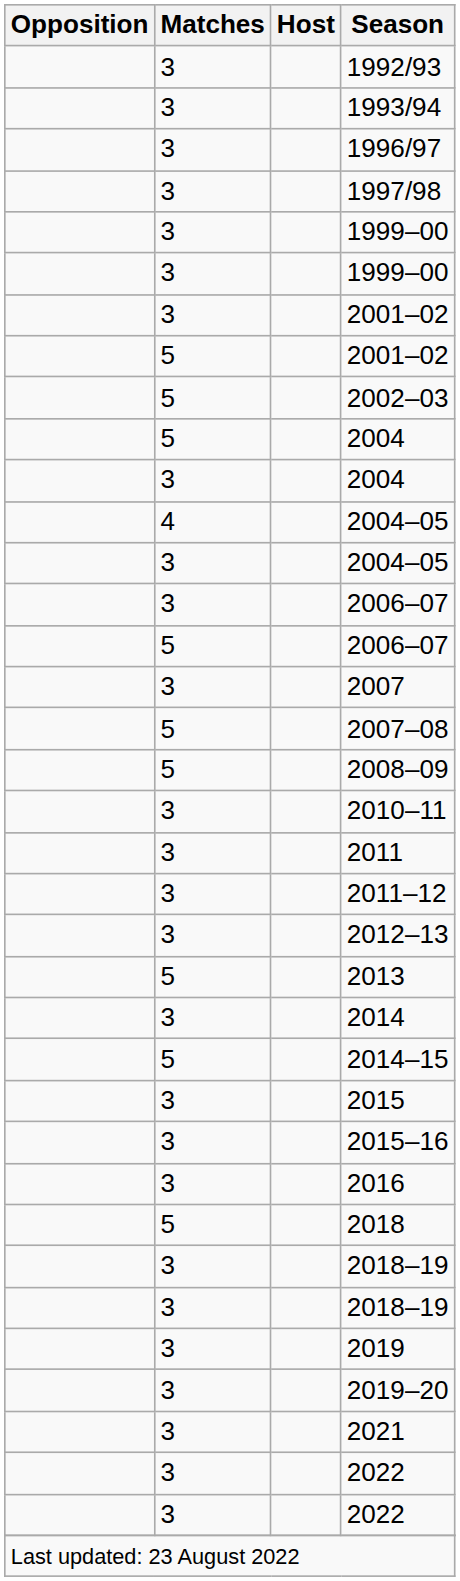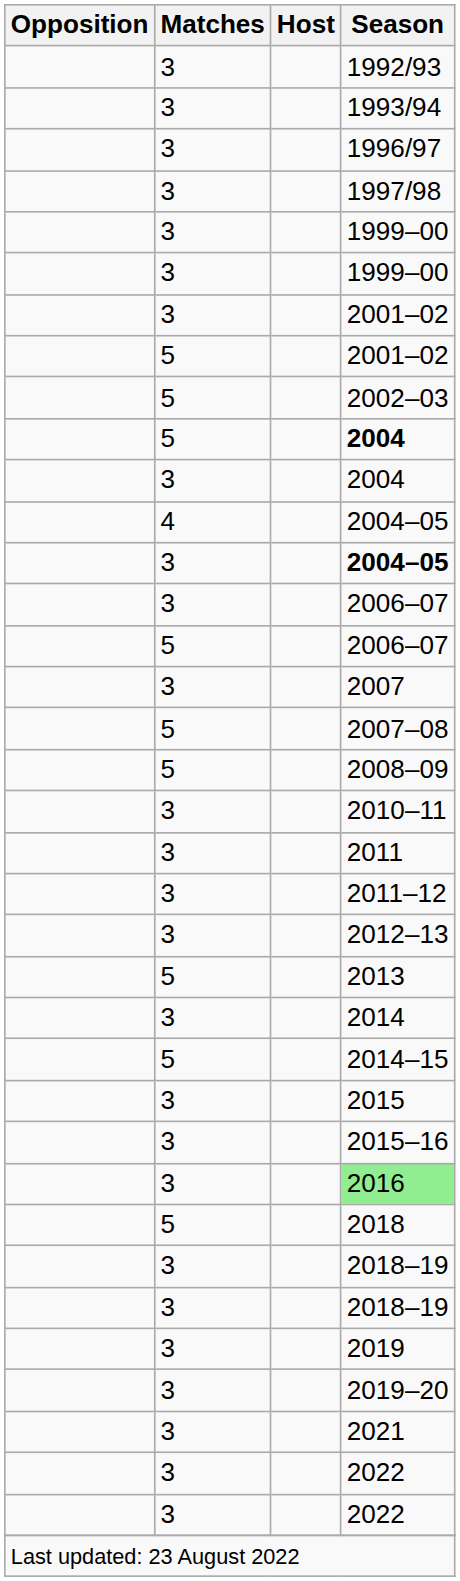5 / 2004 | Season: normal -> bold
3 / 2004–05 | Season: normal -> bold
2016 | Season: no background -> lightgreen background
